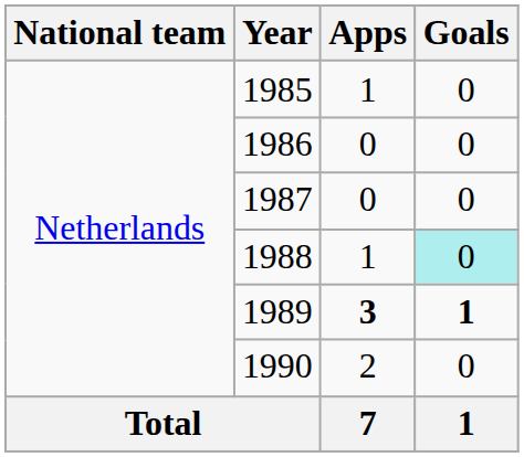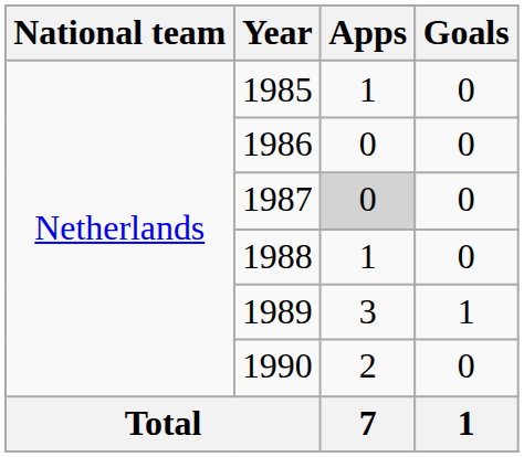1987 | Apps: no background -> lightgrey background
1988 | Goals: paleturquoise background -> no background
1989 | Apps: bold -> normal
1989 | Goals: bold -> normal
